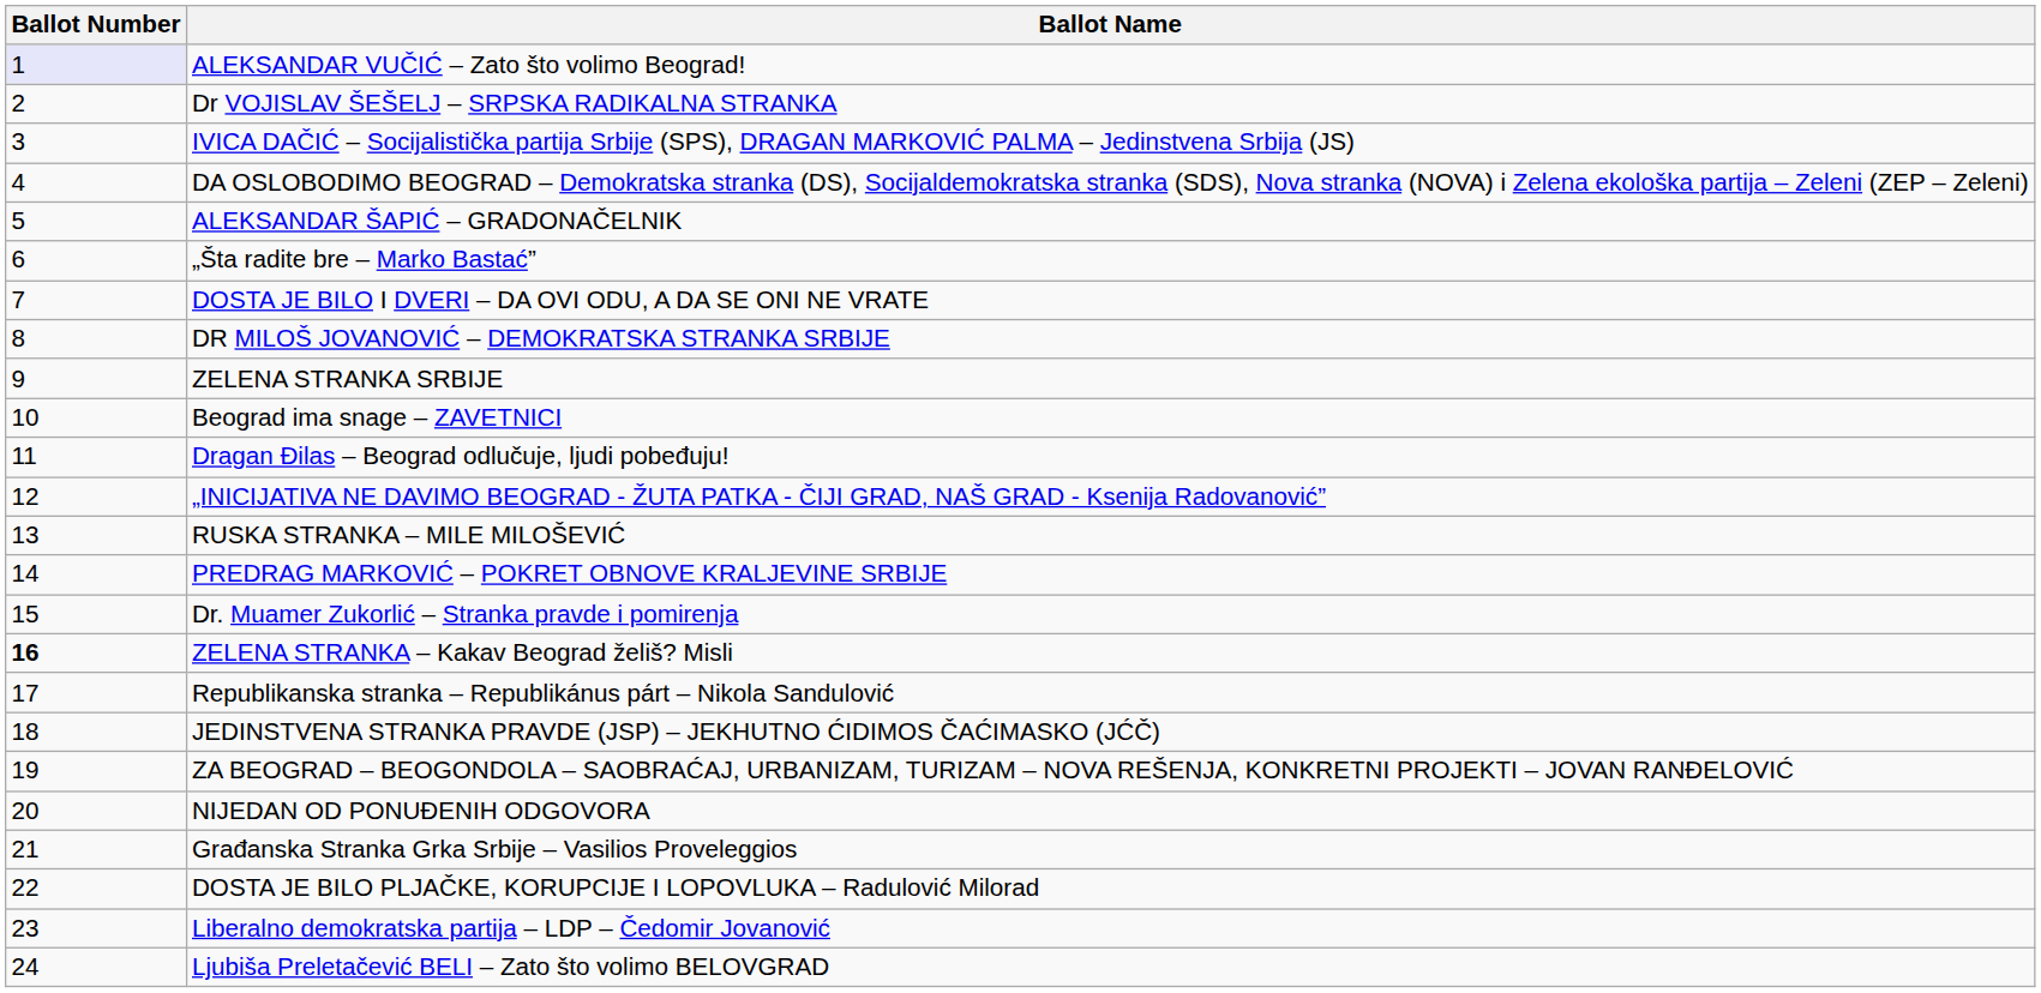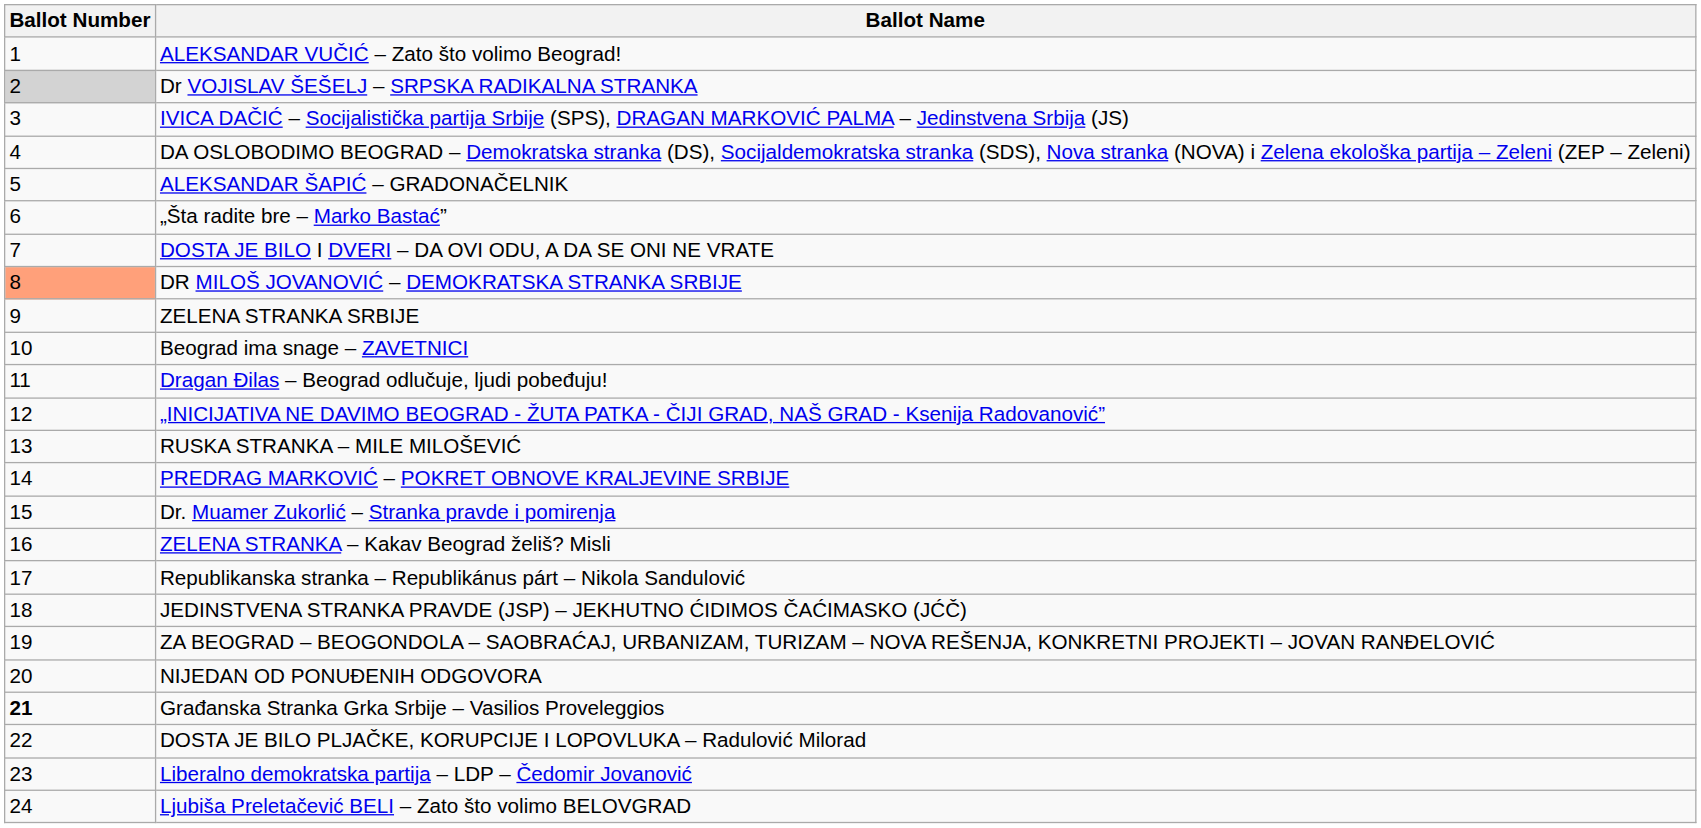ALEKSANDAR VUČIĆ – Zato što volimo Beograd! | Ballot Number: lavender background -> no background
Dr VOJISLAV ŠEŠELJ – SRPSKA RADIKALNA STRANKA | Ballot Number: no background -> lightgrey background
DR MILOŠ JOVANOVIĆ – DEMOKRATSKA STRANKA SRBIJE | Ballot Number: no background -> lightsalmon background
ZELENA STRANKA – Kakav Beograd želiš? Misli | Ballot Number: bold -> normal
Građanska Stranka Grka Srbije – Vasilios Proveleggios | Ballot Number: normal -> bold
